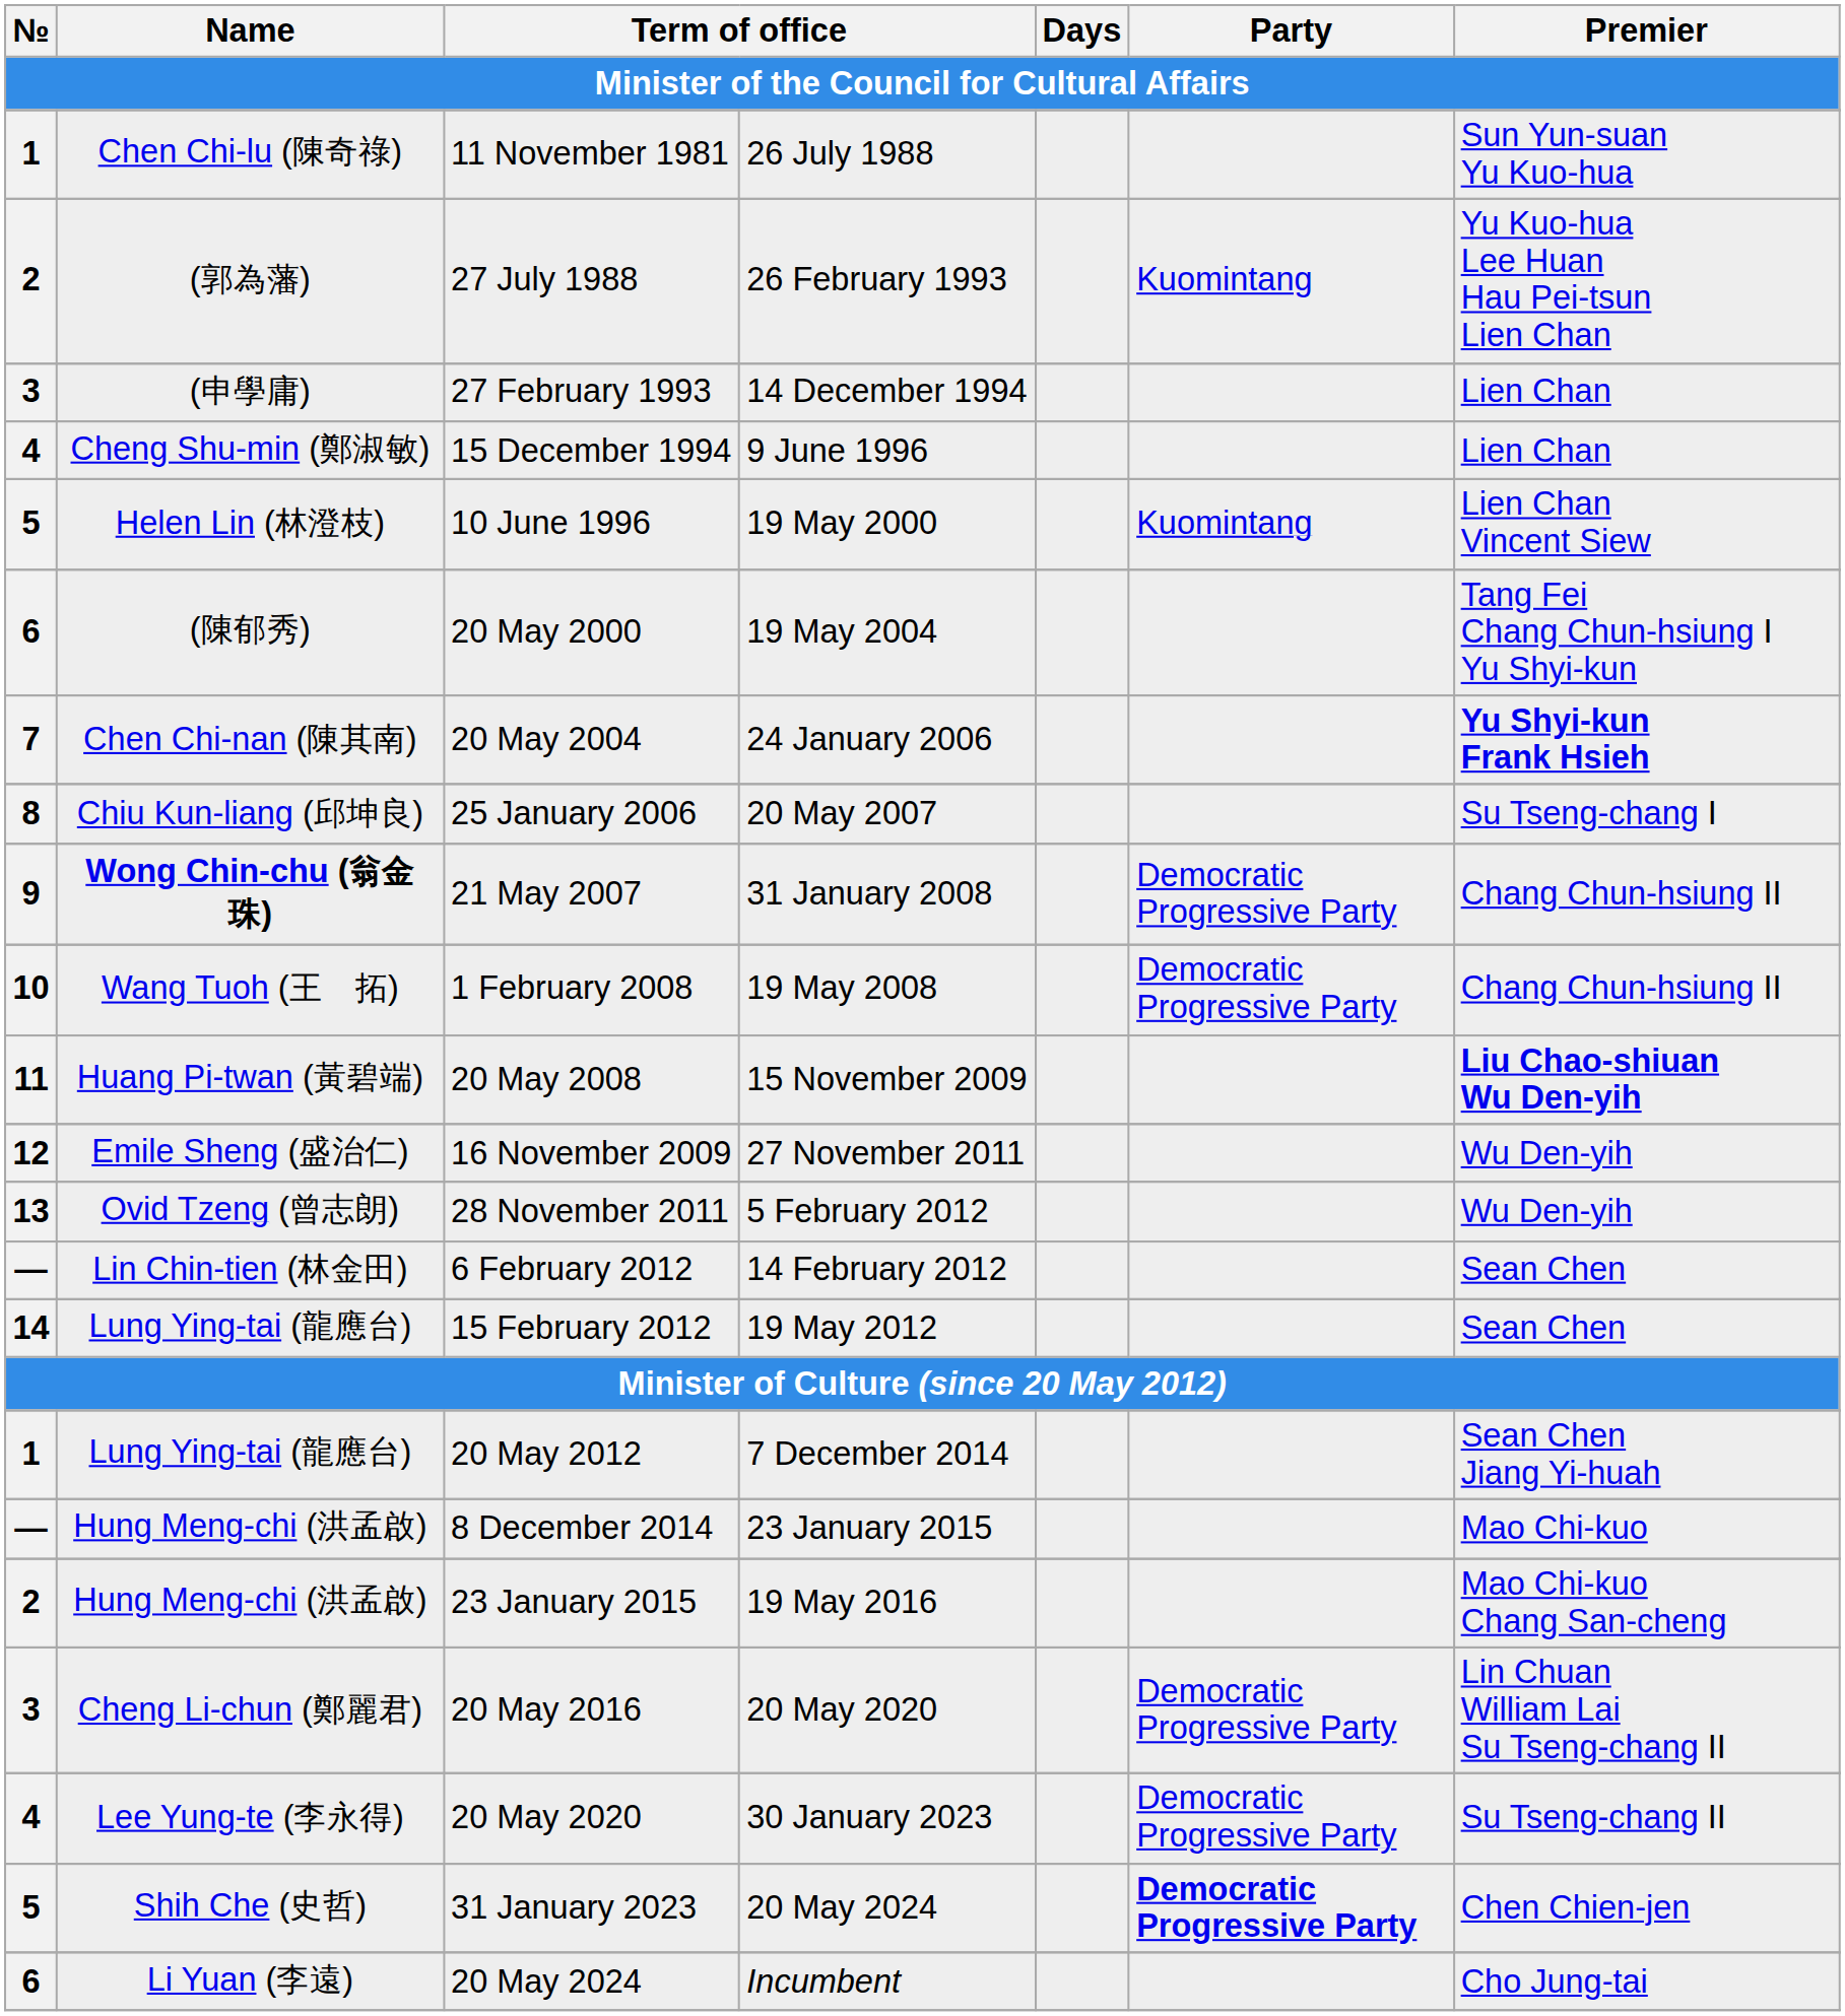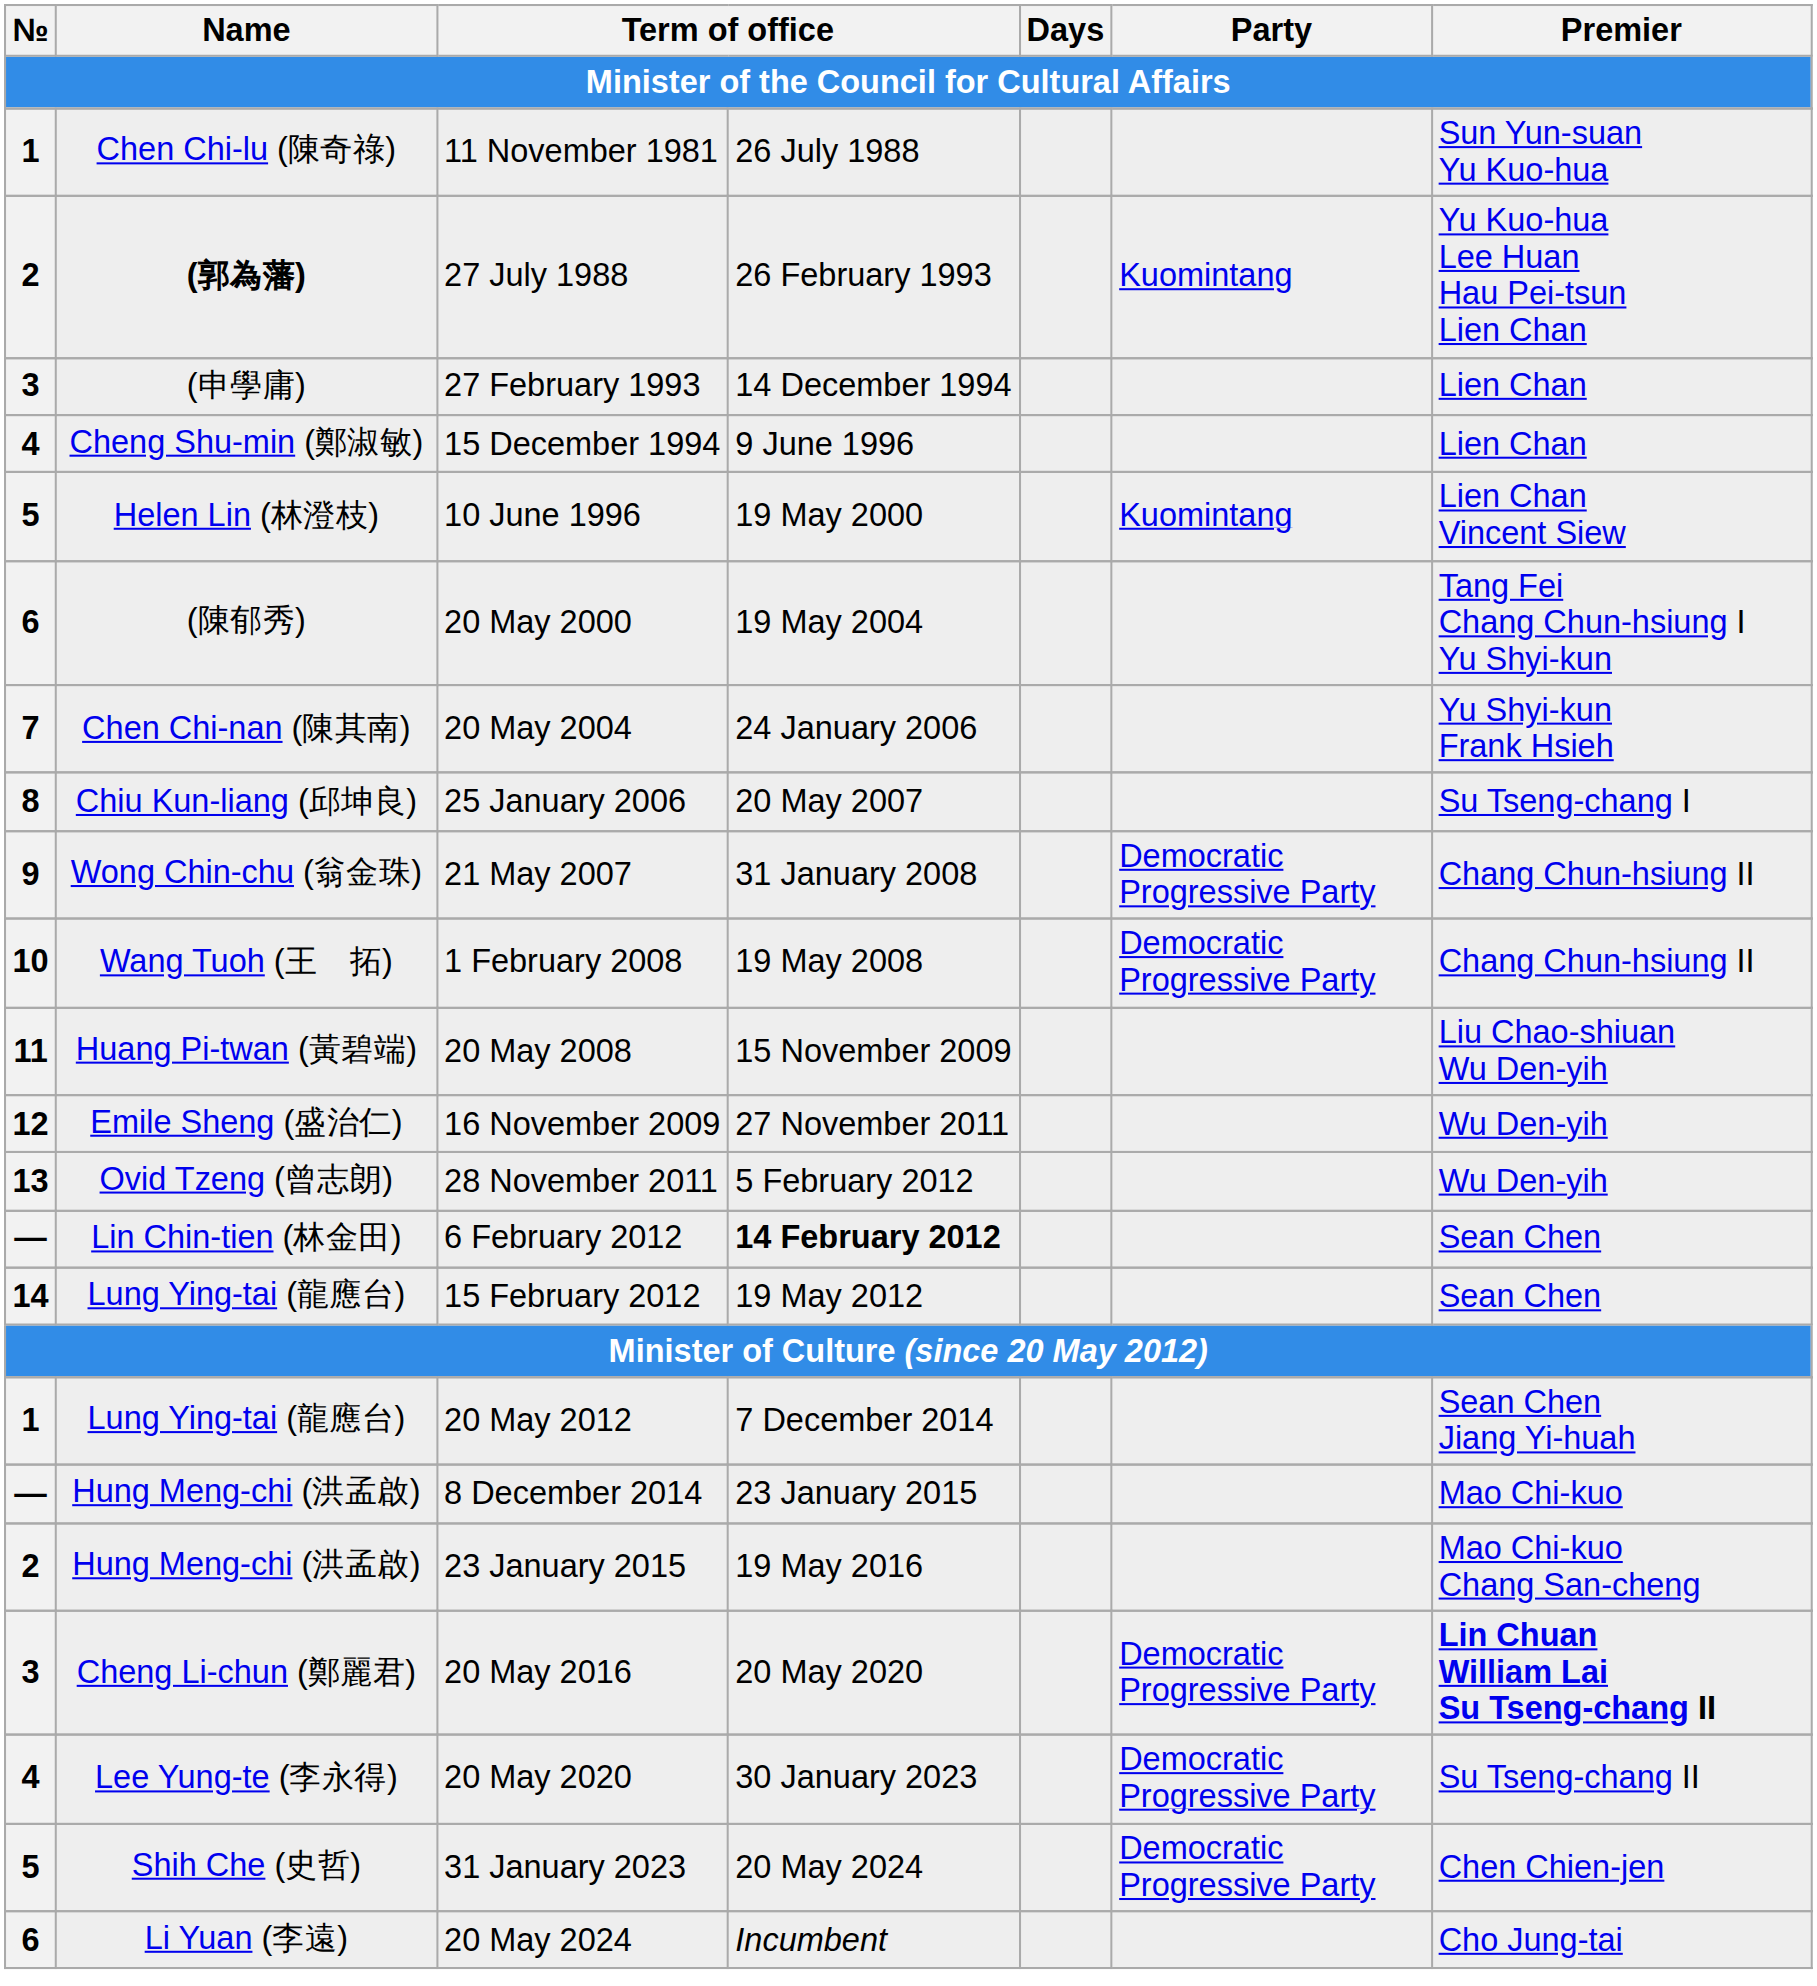27 July 1988 | Name: normal -> bold
20 May 2004 | Premier: bold -> normal
21 May 2007 | Name: bold -> normal
20 May 2008 | Premier: bold -> normal
6 February 2012 | column 4: normal -> bold
20 May 2016 | Premier: normal -> bold
31 January 2023 | Party: bold -> normal
